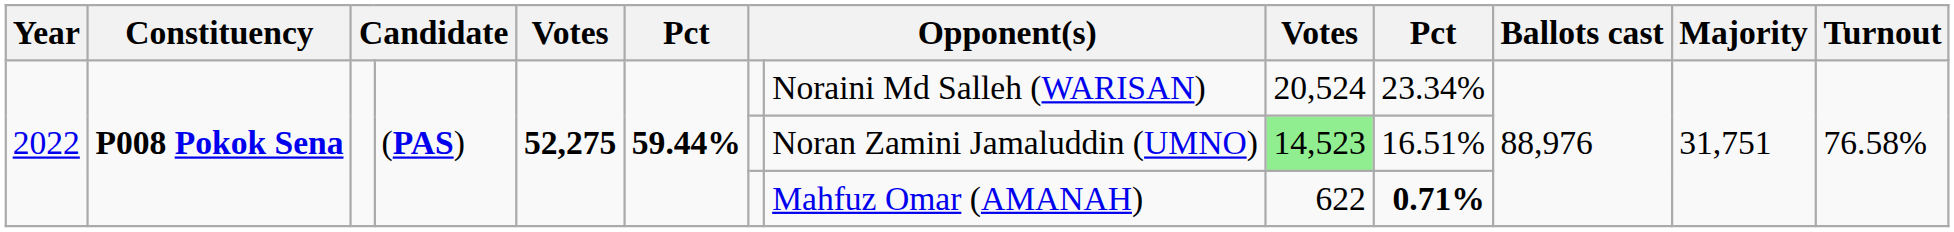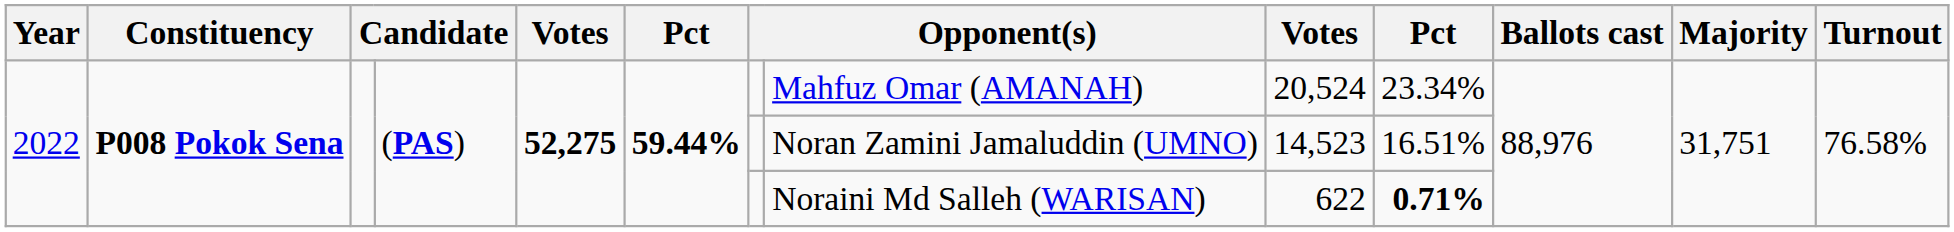row 2 | column 8: Noraini Md Salleh (WARISAN) -> Mahfuz Omar (AMANAH)
row 3 | column 9: lightgreen background -> no background
row 4 | column 8: Mahfuz Omar (AMANAH) -> Noraini Md Salleh (WARISAN)
